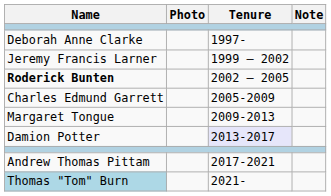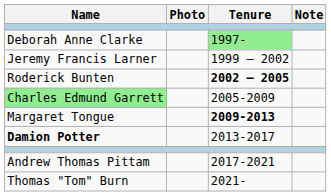Deborah Anne Clarke | Tenure: no background -> lightgreen background
Roderick Bunten | Name: bold -> normal
Roderick Bunten | Tenure: normal -> bold
Charles Edmund Garrett | Name: no background -> lightgreen background
Margaret Tongue | Tenure: normal -> bold
Damion Potter | Name: normal -> bold
Damion Potter | Tenure: lavender background -> no background
Thomas "Tom" Burn | Name: lightblue background -> no background
